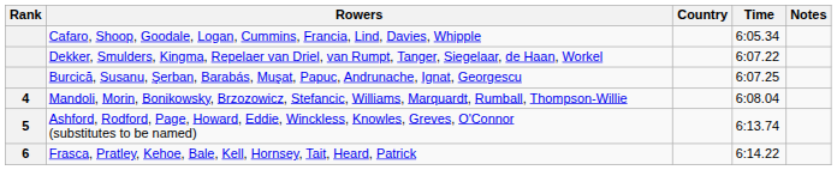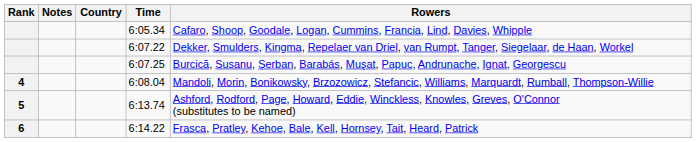columns swapped: Rowers <-> Notes
